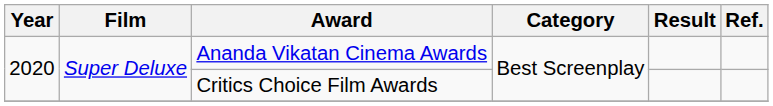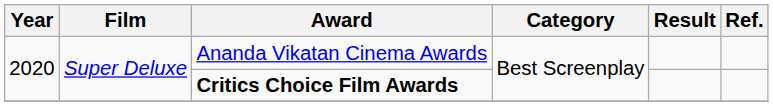Critics Choice Film Awards | Award: normal -> bold
